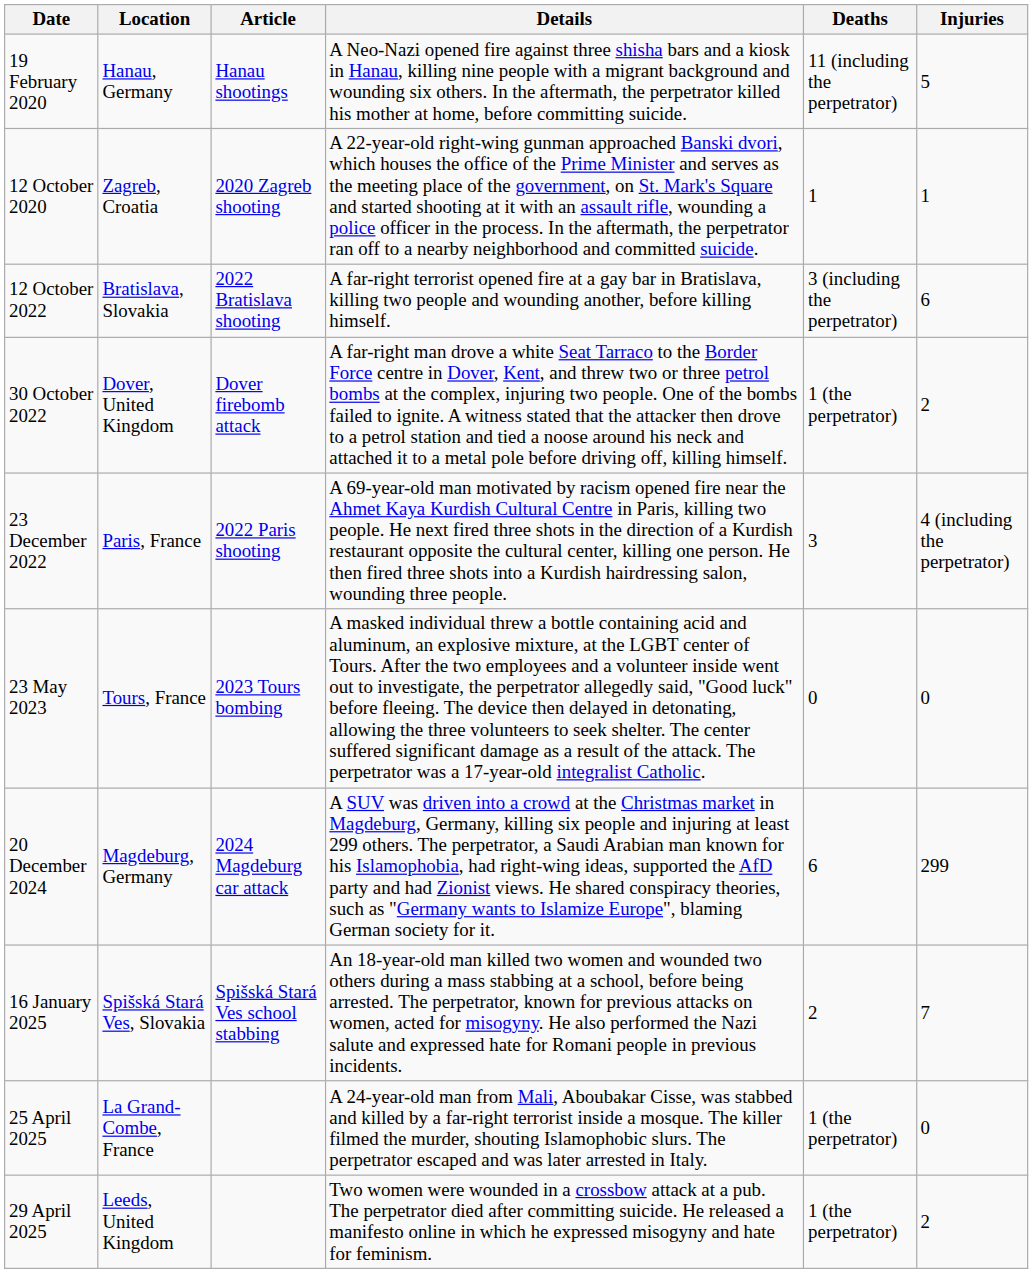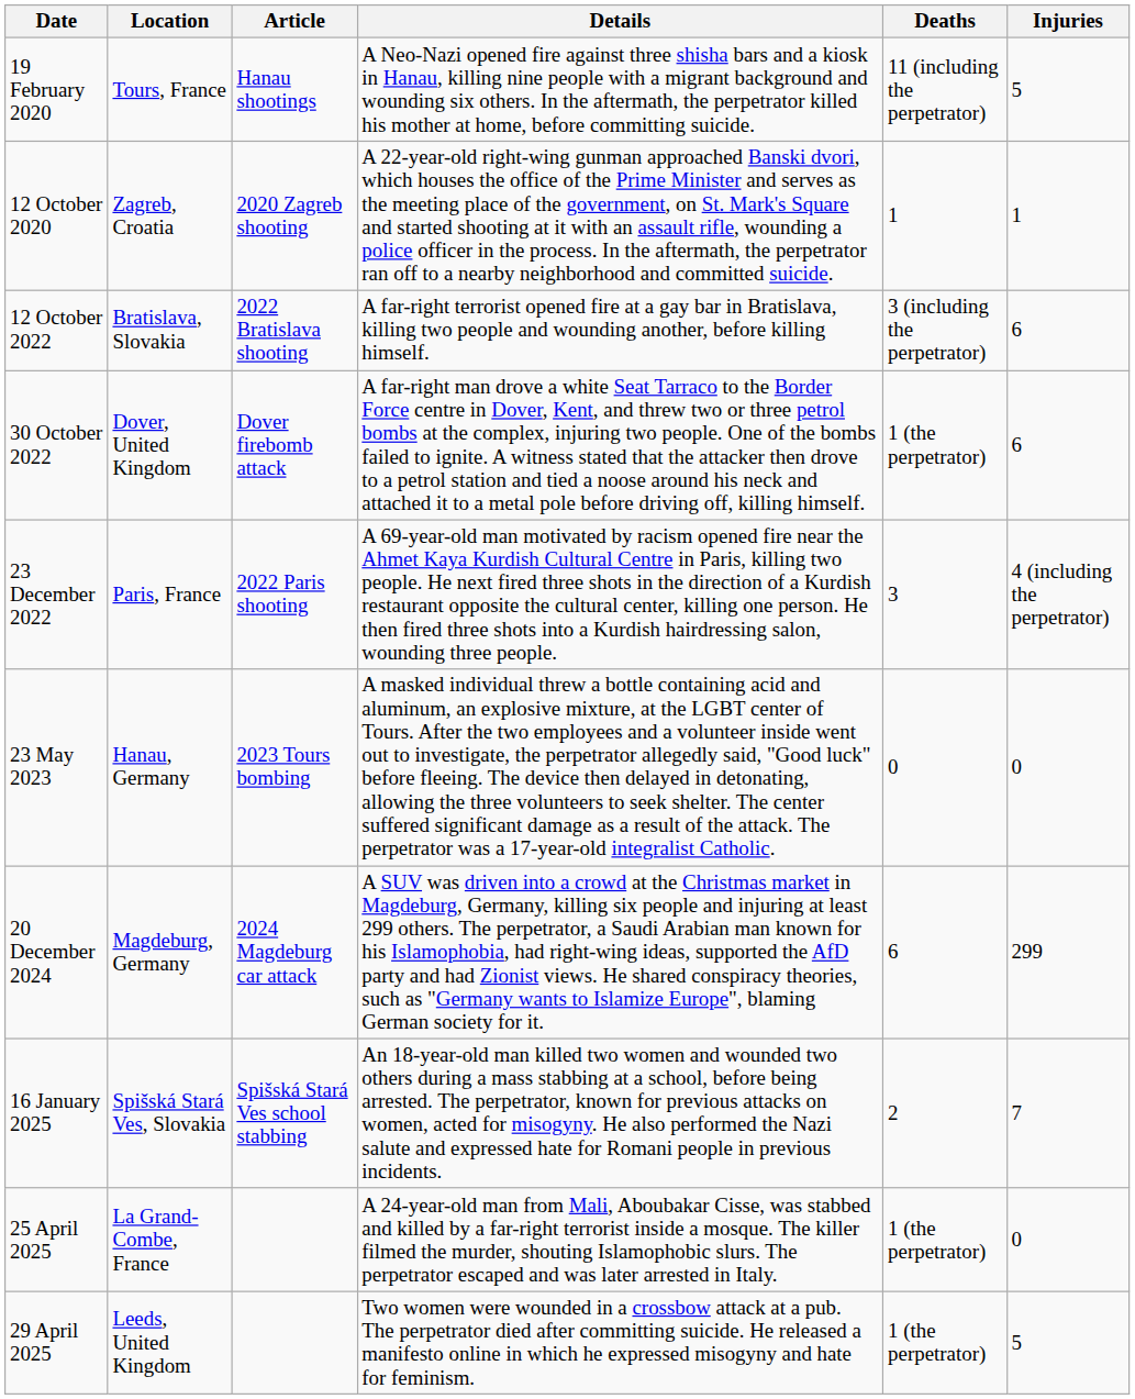19 February 2020 | Location: Hanau, Germany -> Tours, France
30 October 2022 | Injuries: 2 -> 6
23 May 2023 | Location: Tours, France -> Hanau, Germany
29 April 2025 | Injuries: 2 -> 5
